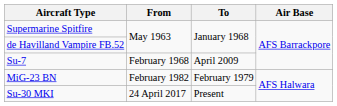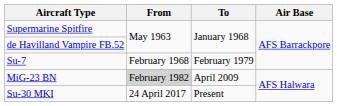Su-7 | To: April 2009 -> February 1979
MiG-23 BN | From: no background -> lightgrey background
MiG-23 BN | To: February 1979 -> April 2009
